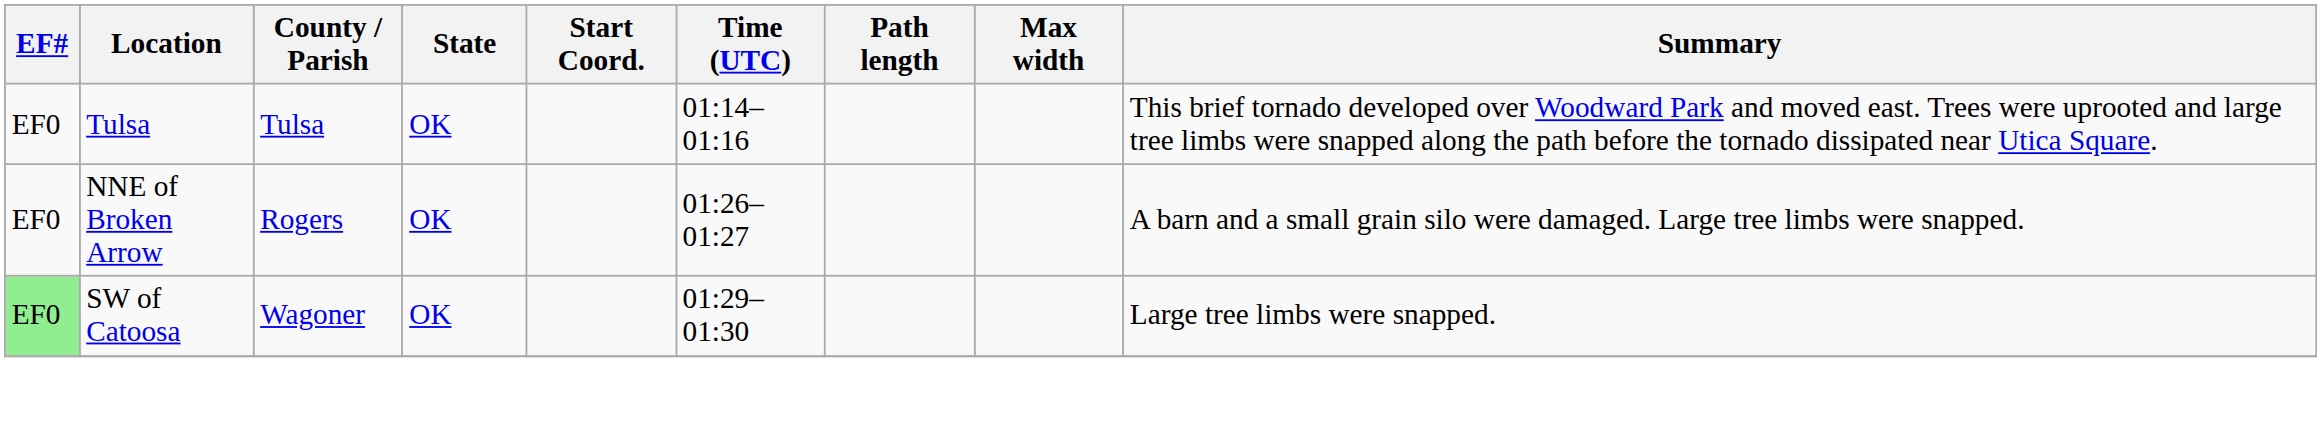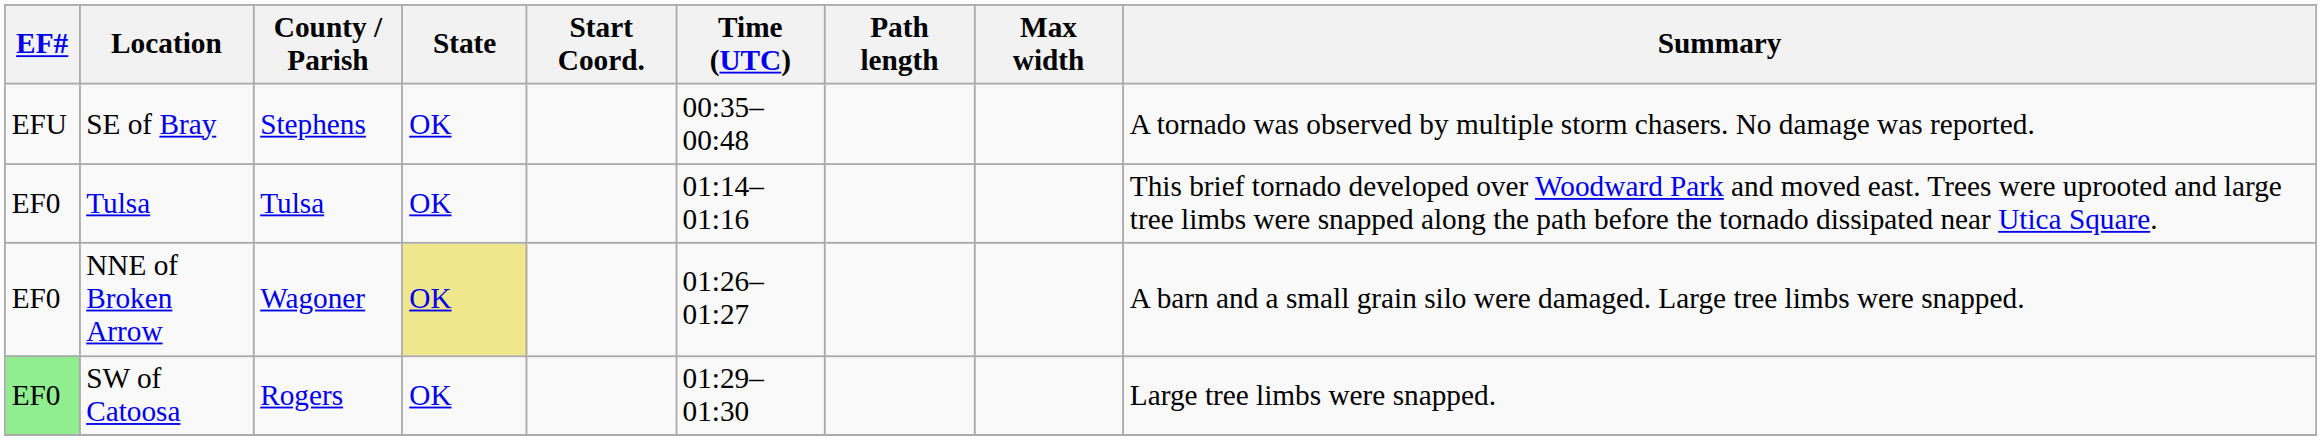+ row: EFU | SE of Bray | Stephens | OK | 00:35–00:48 | A tornado was observed by multiple storm chasers. No damage was reported.
NNE of Broken Arrow | County / Parish: Rogers -> Wagoner
NNE of Broken Arrow | State: no background -> khaki background
SW of Catoosa | County / Parish: Wagoner -> Rogers
